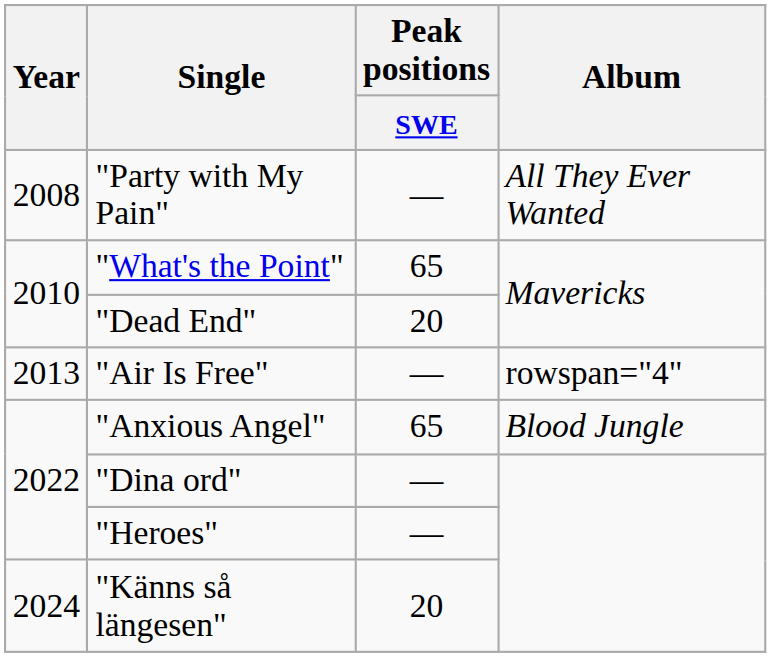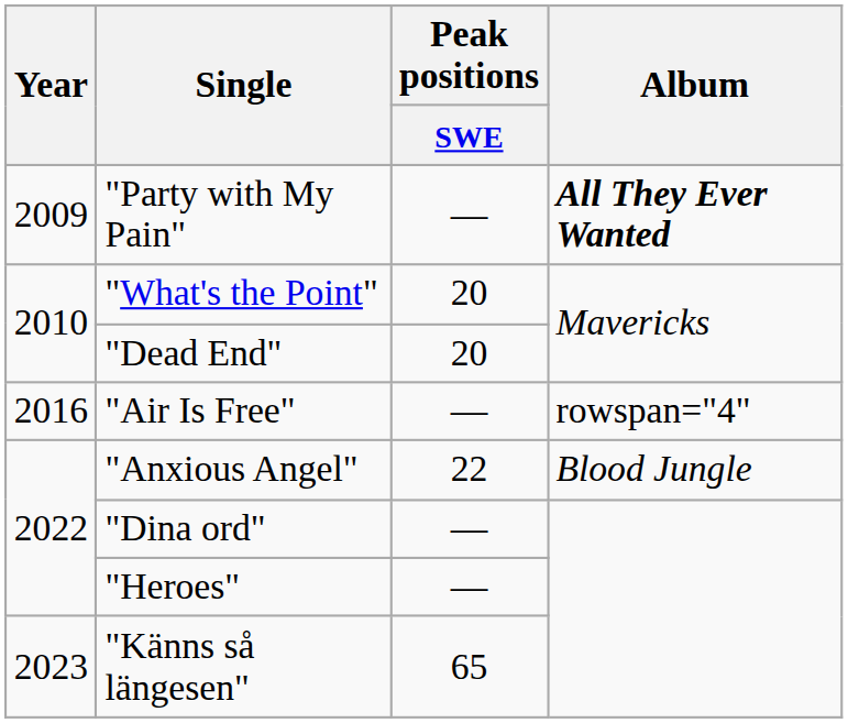"Party with My Pain" | Year: 2008 -> 2009
"Party with My Pain" | Album: normal -> bold
"What's the Point" | Peak positions / SWE: 65 -> 20
"Air Is Free" | Year: 2013 -> 2016
"Anxious Angel" | Peak positions / SWE: 65 -> 22
"Känns så längesen" | Year: 2024 -> 2023
"Känns så längesen" | Peak positions / SWE: 20 -> 65
